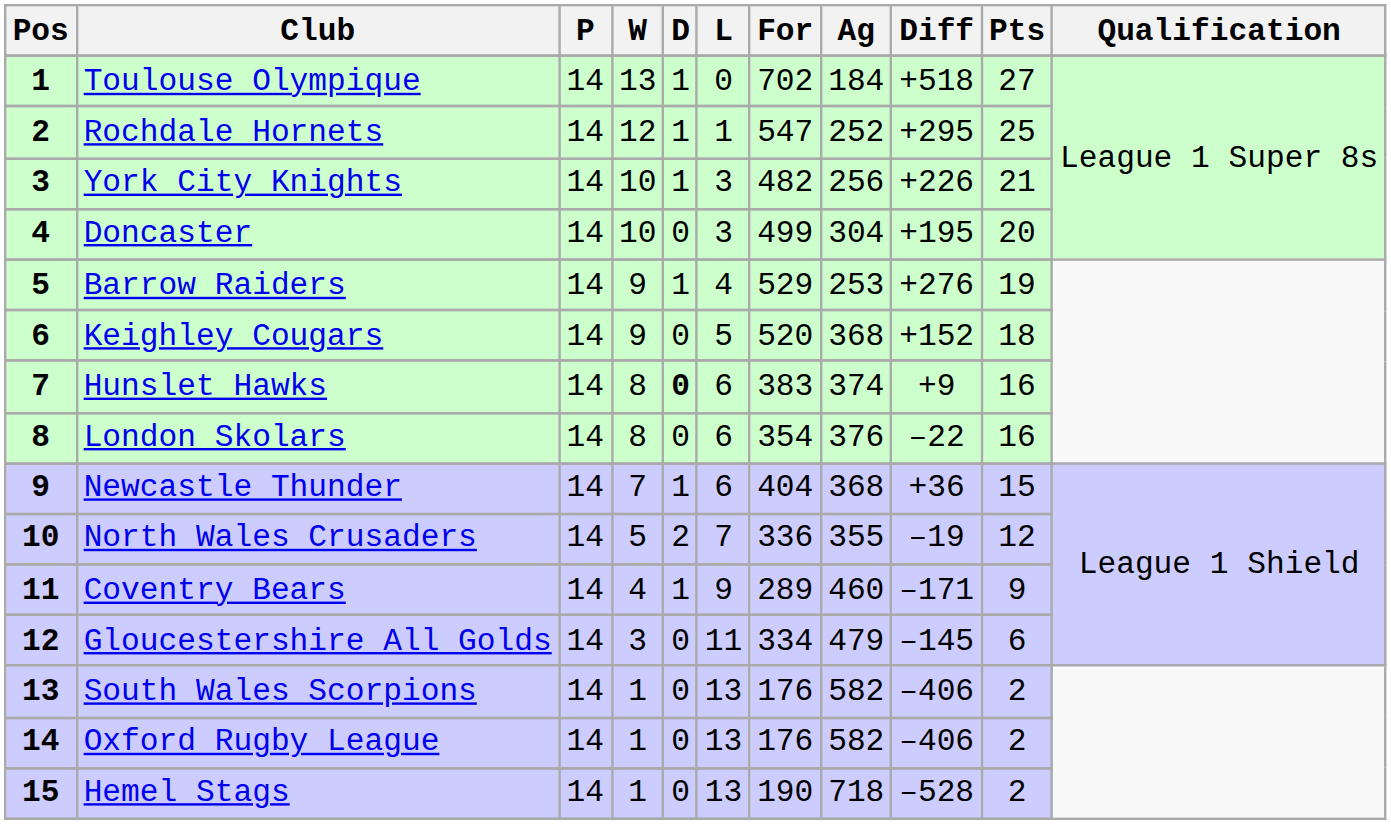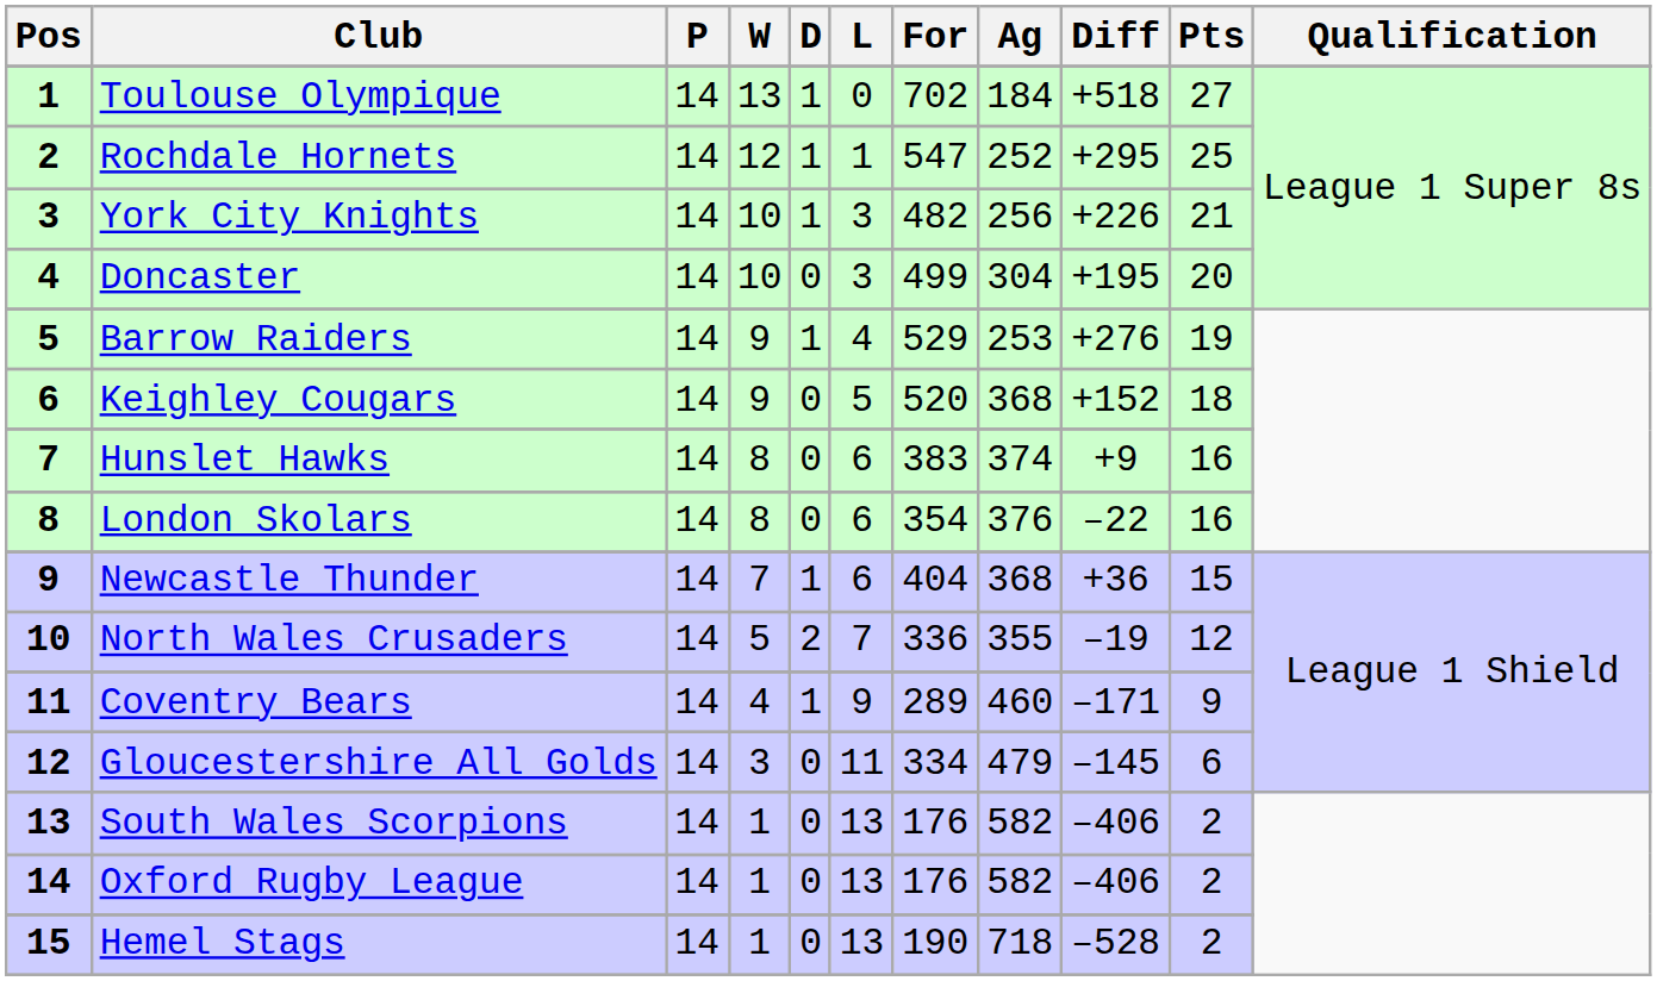Hunslet Hawks | D: bold -> normal
